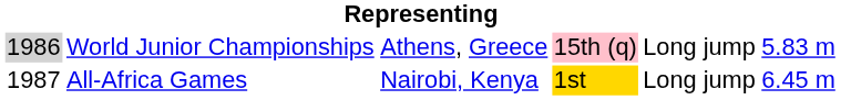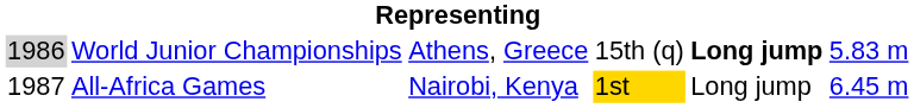World Junior Championships | column 4: pink background -> no background
World Junior Championships | column 5: normal -> bold
